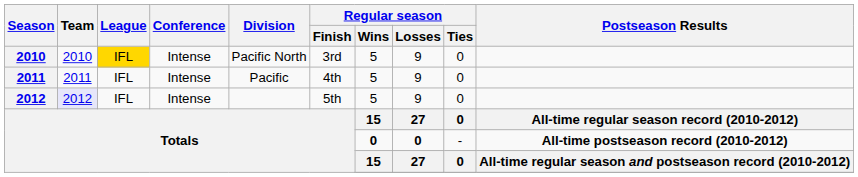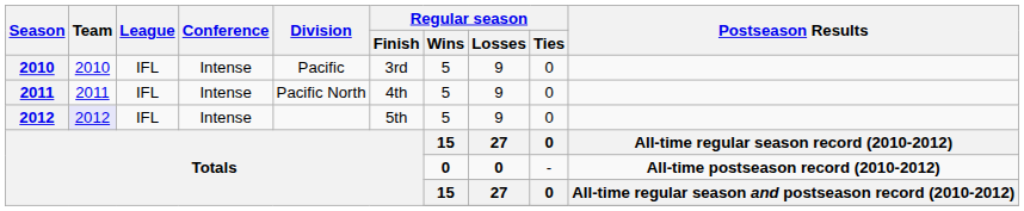row 3 | League: gold background -> no background
row 3 | Division: Pacific North -> Pacific
row 4 | Division: Pacific -> Pacific North
